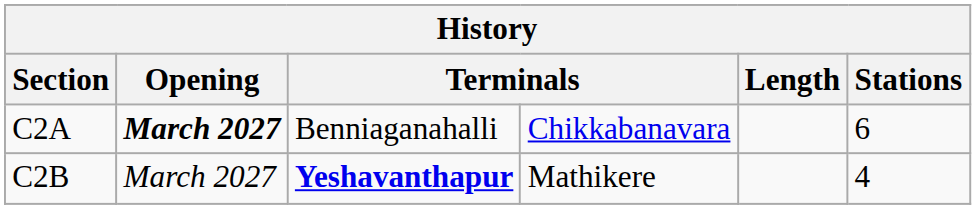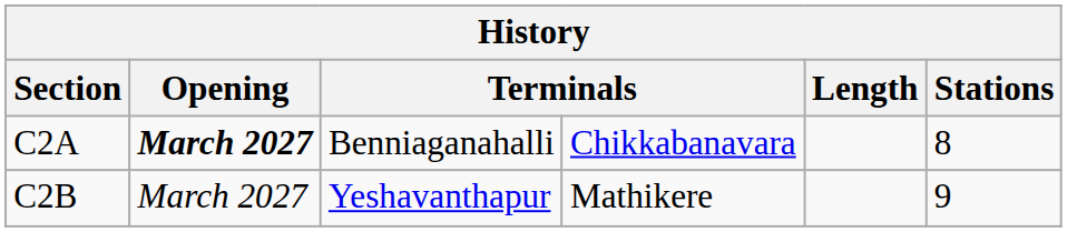C2A | Stations: 6 -> 8
C2B | column 3: bold -> normal
C2B | Stations: 4 -> 9
